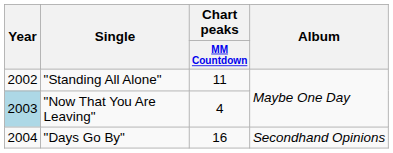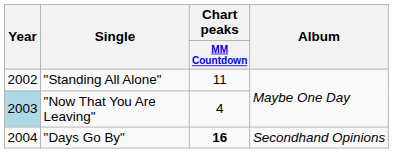"Days Go By" | Chart peaks / MM Countdown: normal -> bold
